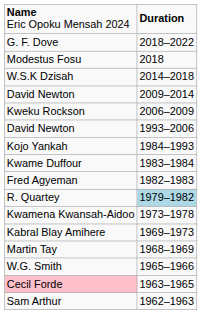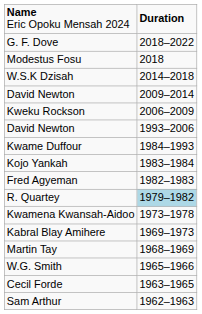row 8 | column 1: Kojo Yankah -> Kwame Duffour
row 9 | column 1: Kwame Duffour -> Kojo Yankah
row 16 | column 1: pink background -> no background
